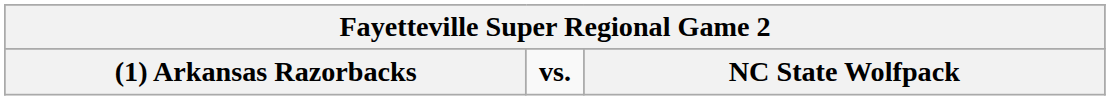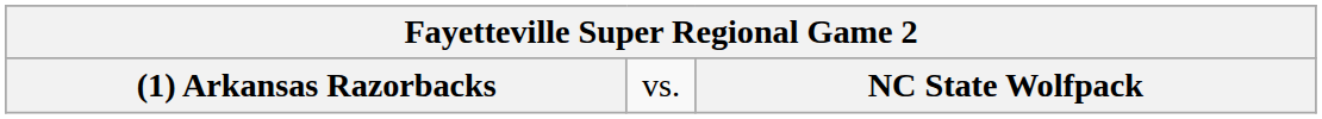(1) Arkansas Razorbacks | column 2: bold -> normal
